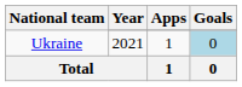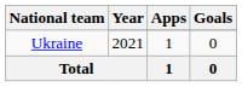2021 | Goals: lightblue background -> no background
